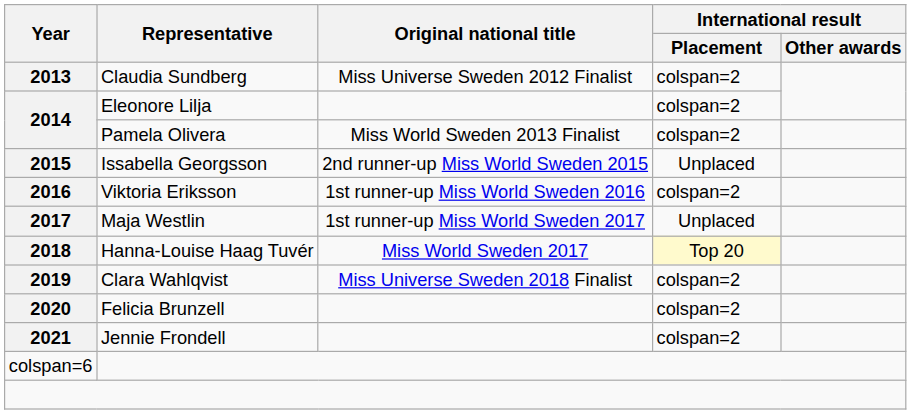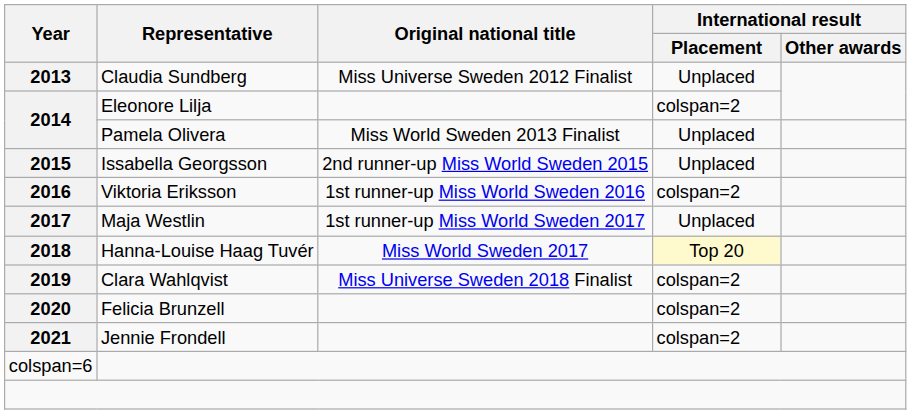Claudia Sundberg | International result / Placement: colspan=2 -> Unplaced
Pamela Olivera | International result / Placement: colspan=2 -> Unplaced
